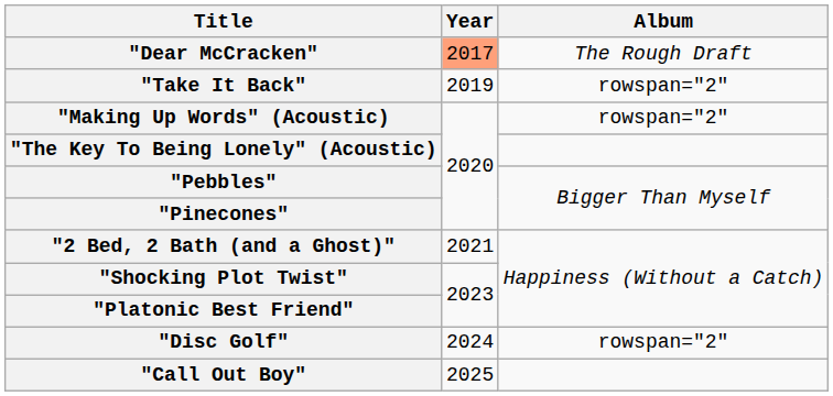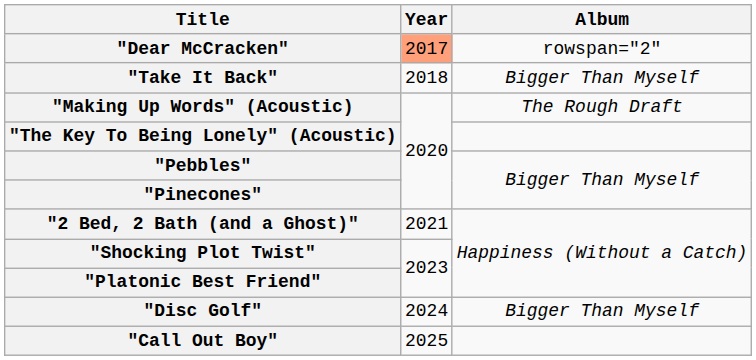"Dear McCracken" | Album: The Rough Draft -> rowspan="2"
"Take It Back" | Year: 2019 -> 2018
"Take It Back" | Album: rowspan="2" -> Bigger Than Myself
"Making Up Words" (Acoustic) | Album: rowspan="2" -> The Rough Draft
"Disc Golf" | Album: rowspan="2" -> Bigger Than Myself
